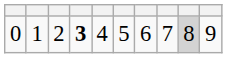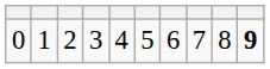0 | column 4: bold -> normal
0 | column 9: lightgrey background -> no background
0 | column 10: normal -> bold
